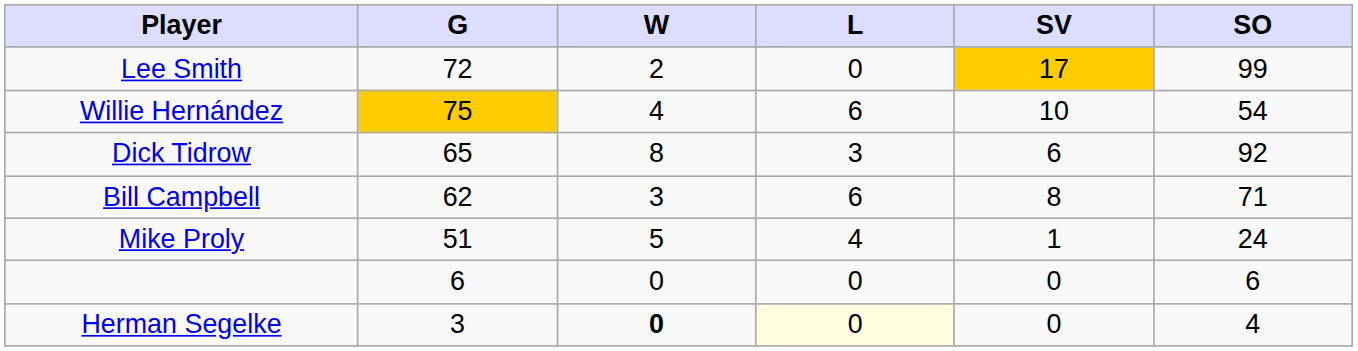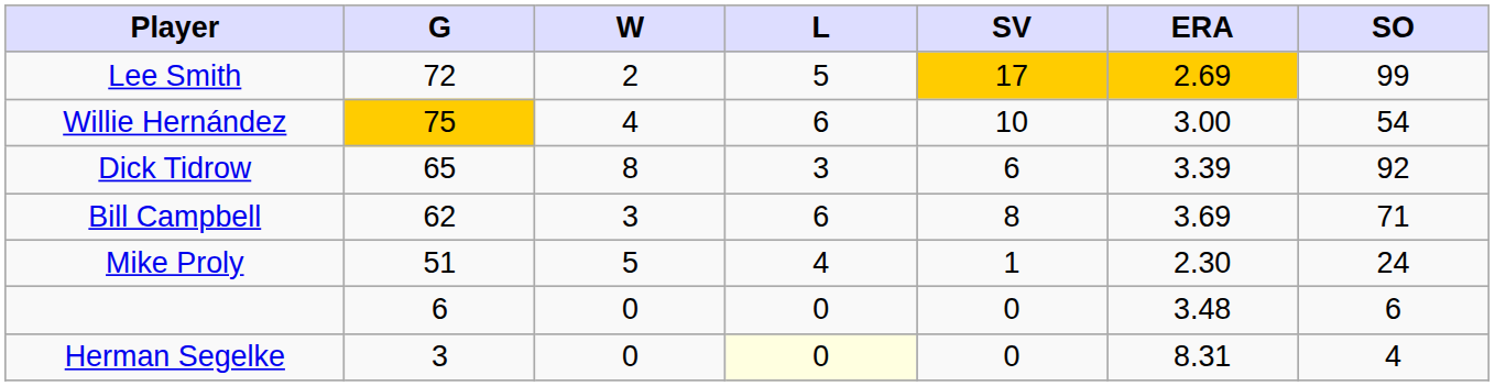+ column: ERA | 2.69 | 3.00 | 3.39 | 3.69 | 2.30 | 3.48 | 8.31
Lee Smith | L: 0 -> 5
Herman Segelke | W: bold -> normal
